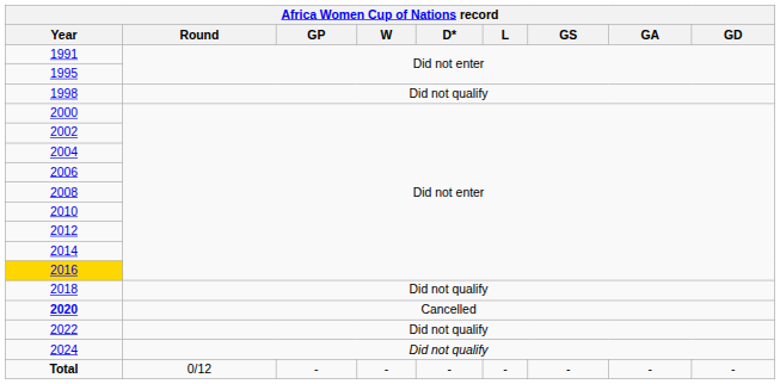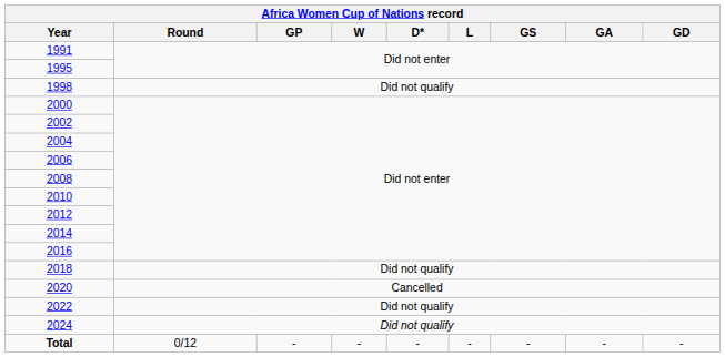2016 | Year: gold background -> no background
2020 | Year: bold -> normal
